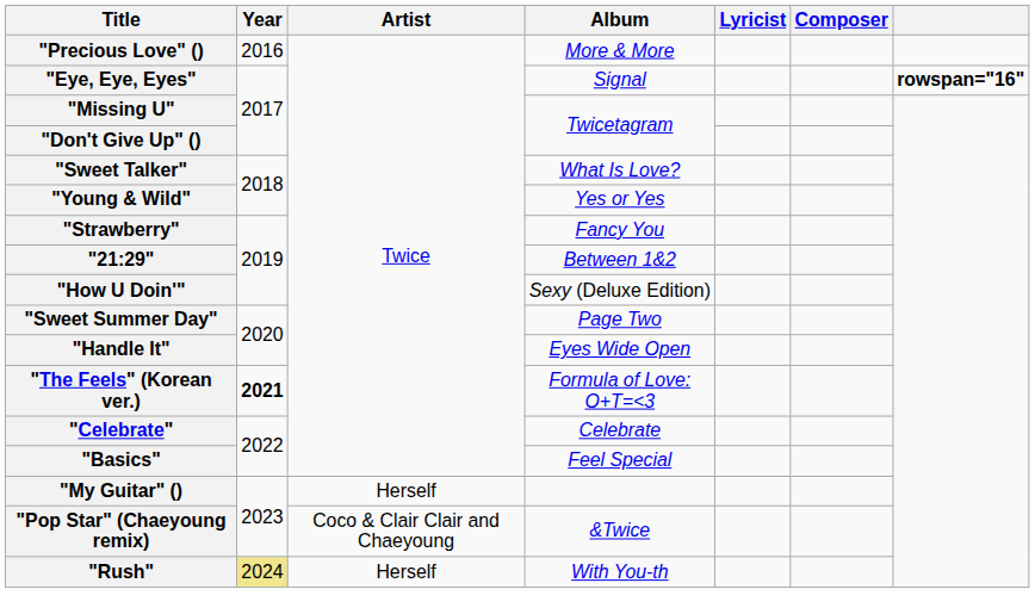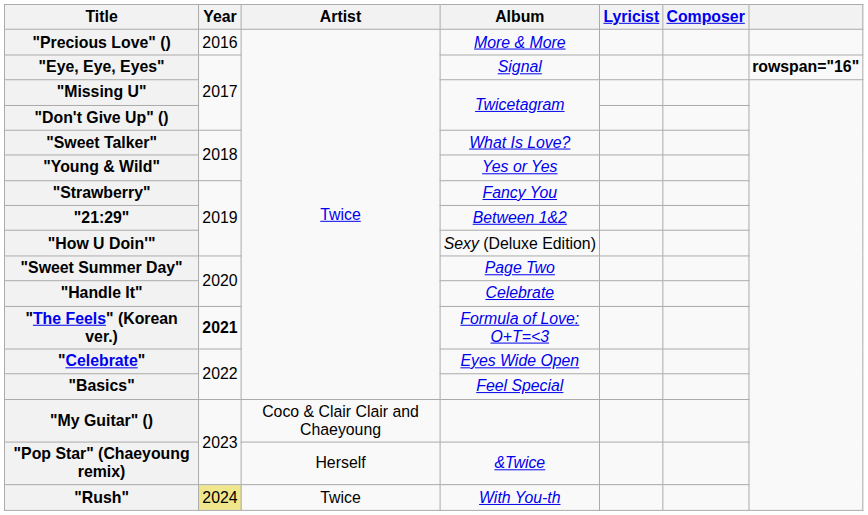"Handle It" | Album: Eyes Wide Open -> Celebrate
"Celebrate" | Album: Celebrate -> Eyes Wide Open
"My Guitar" () | Artist: Herself -> Coco & Clair Clair and Chaeyoung
"Pop Star" (Chaeyoung remix) | Artist: Coco & Clair Clair and Chaeyoung -> Herself
"Rush" | Artist: Herself -> Twice
